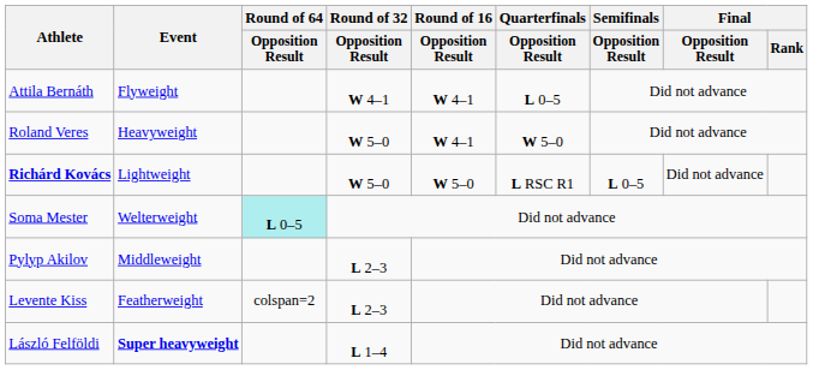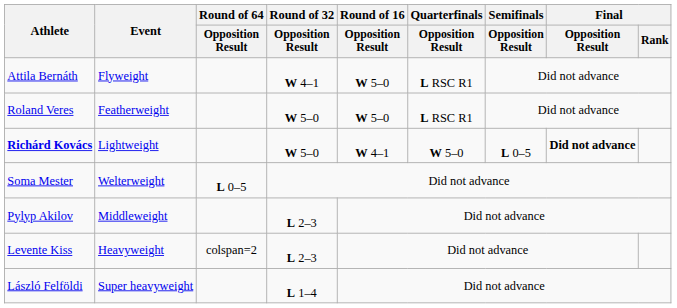Attila Bernáth | Round of 16 / Opposition Result: W 4–1 -> W 5–0
Attila Bernáth | Quarterfinals / Opposition Result: L 0–5 -> L RSC R1
Roland Veres | Event: Heavyweight -> Featherweight
Roland Veres | Round of 16 / Opposition Result: W 4–1 -> W 5–0
Roland Veres | Quarterfinals / Opposition Result: W 5–0 -> L RSC R1
Richárd Kovács | Round of 16 / Opposition Result: W 5–0 -> W 4–1
Richárd Kovács | Quarterfinals / Opposition Result: L RSC R1 -> W 5–0
Richárd Kovács | Final / Opposition Result: normal -> bold
Soma Mester | Round of 64 / Opposition Result: paleturquoise background -> no background
Levente Kiss | Event: Featherweight -> Heavyweight
László Felföldi | Event: bold -> normal
